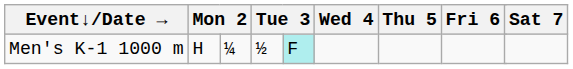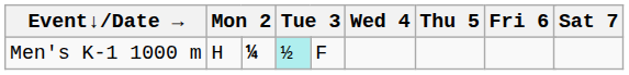Men's K-1 1000 m | column 3: normal -> bold
Men's K-1 1000 m | column 4: no background -> paleturquoise background
Men's K-1 1000 m | column 5: paleturquoise background -> no background
